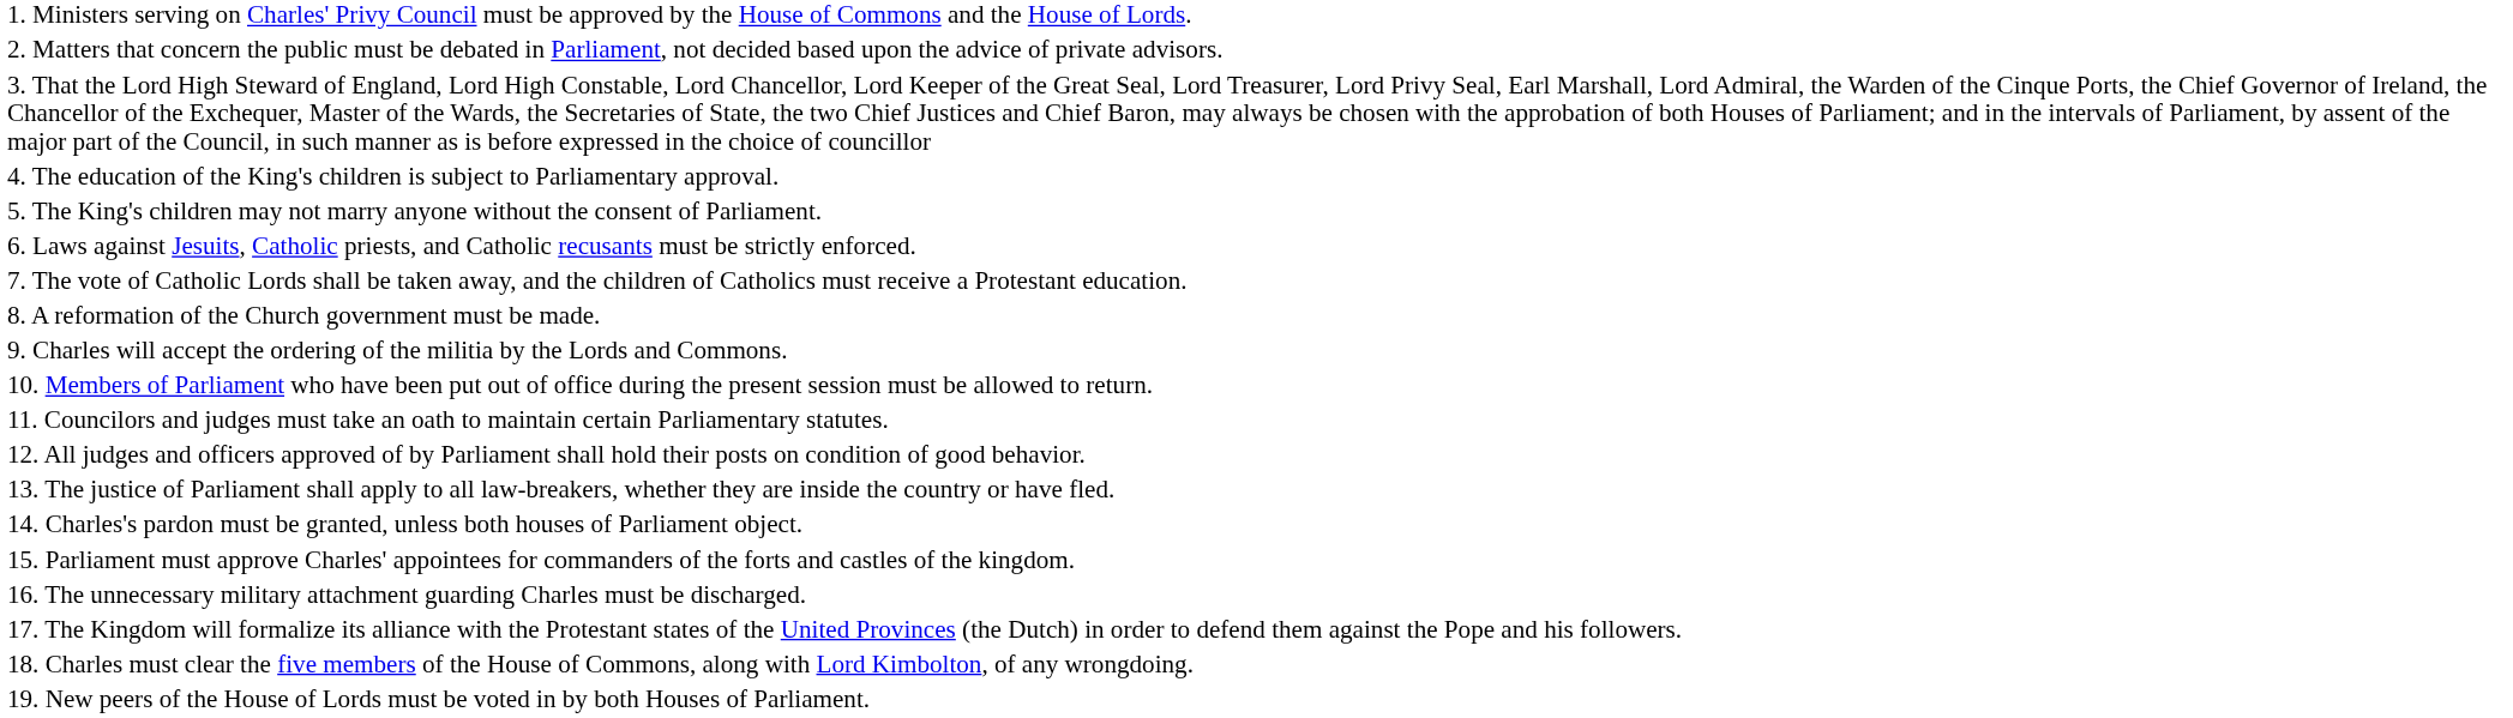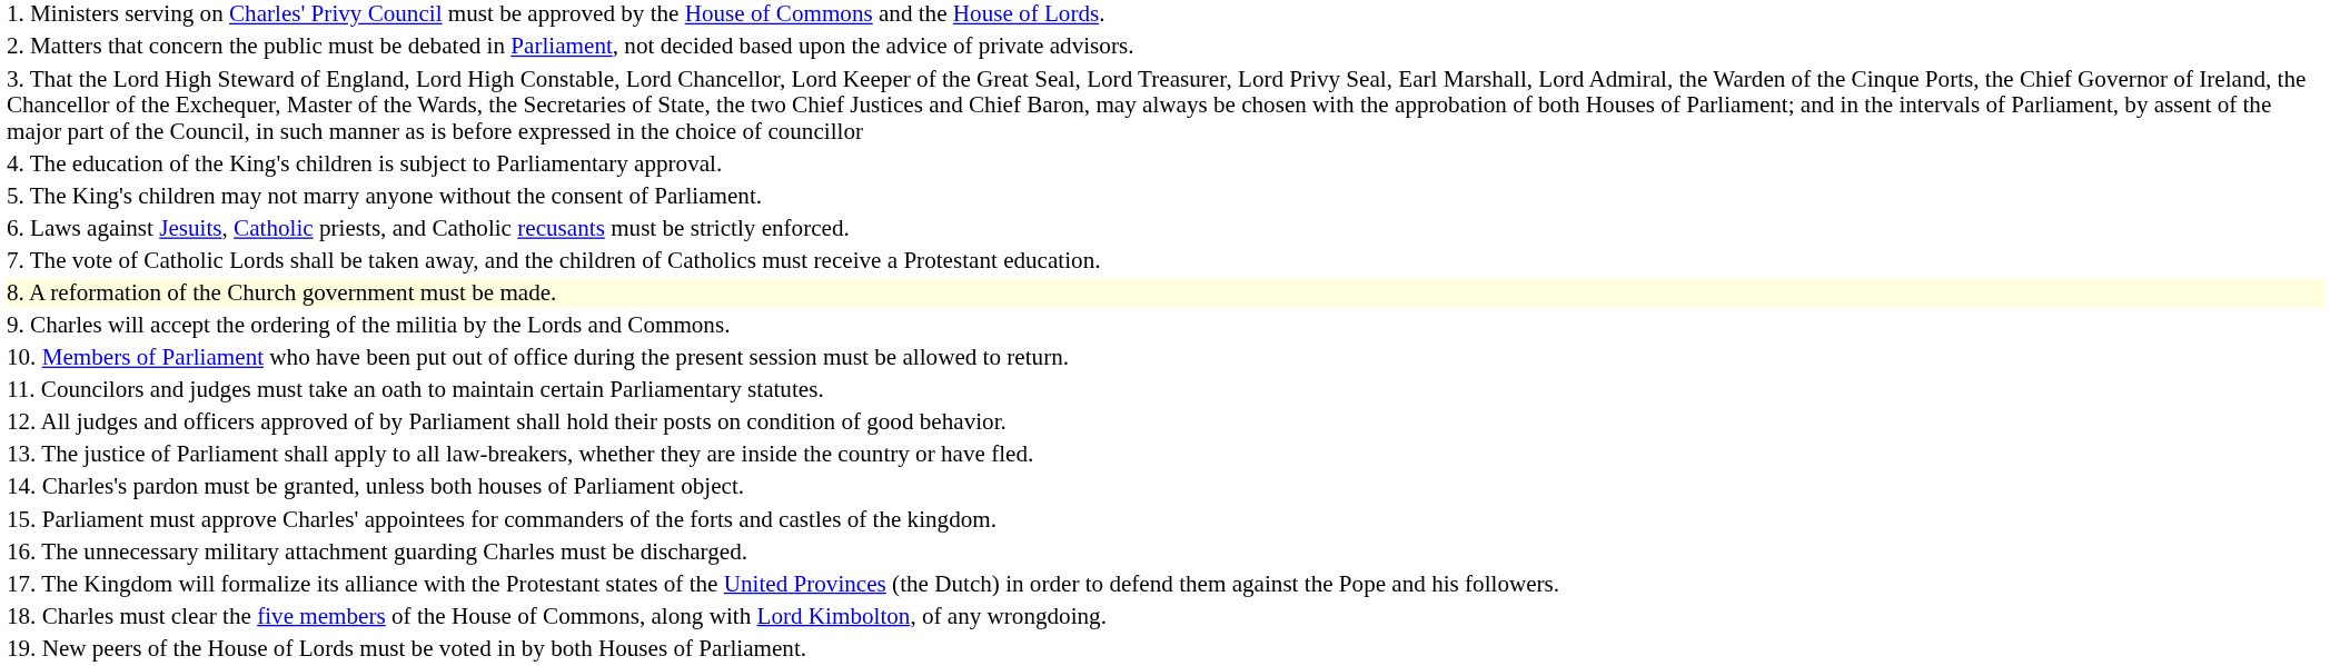row 8 | column 1: no background -> lightyellow background
